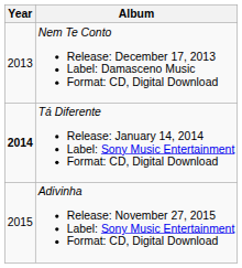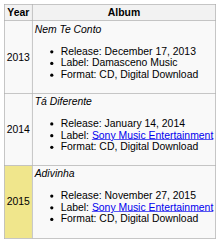row 3 | Year: bold -> normal
row 4 | Year: no background -> khaki background
